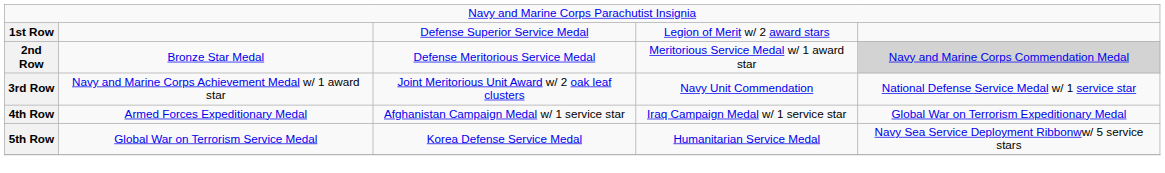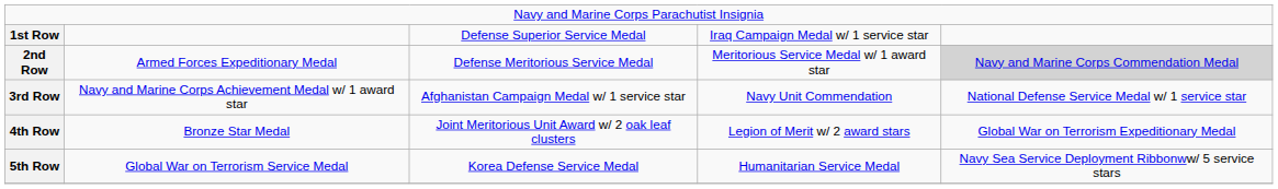1st Row | column 4: Legion of Merit w/ 2 award stars -> Iraq Campaign Medal w/ 1 service star
2nd Row | column 2: Bronze Star Medal -> Armed Forces Expeditionary Medal
3rd Row | column 3: Joint Meritorious Unit Award w/ 2 oak leaf clusters -> Afghanistan Campaign Medal w/ 1 service star
4th Row | column 2: Armed Forces Expeditionary Medal -> Bronze Star Medal
4th Row | column 3: Afghanistan Campaign Medal w/ 1 service star -> Joint Meritorious Unit Award w/ 2 oak leaf clusters
4th Row | column 4: Iraq Campaign Medal w/ 1 service star -> Legion of Merit w/ 2 award stars
